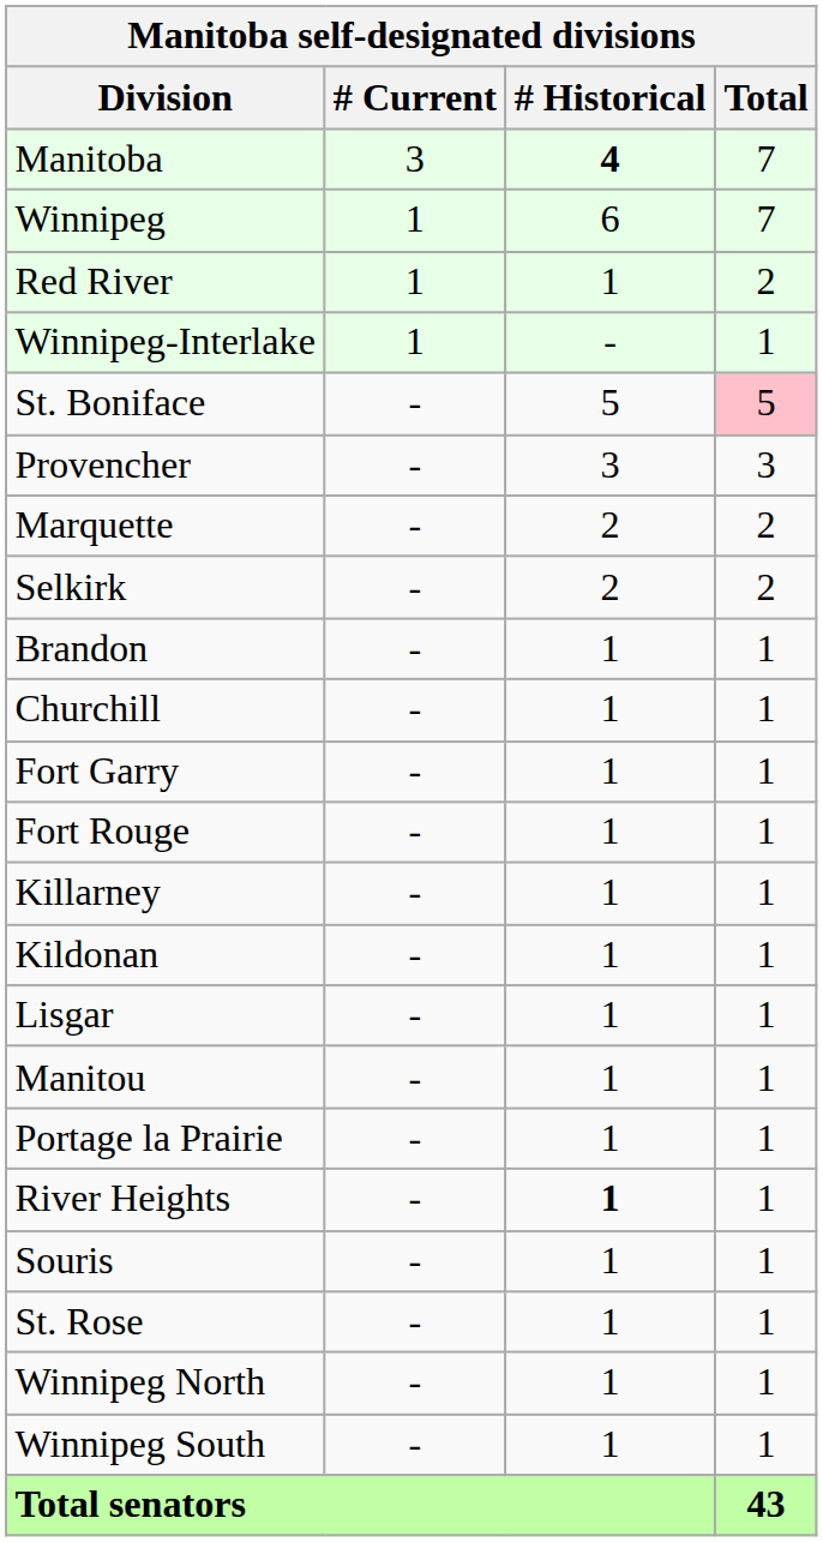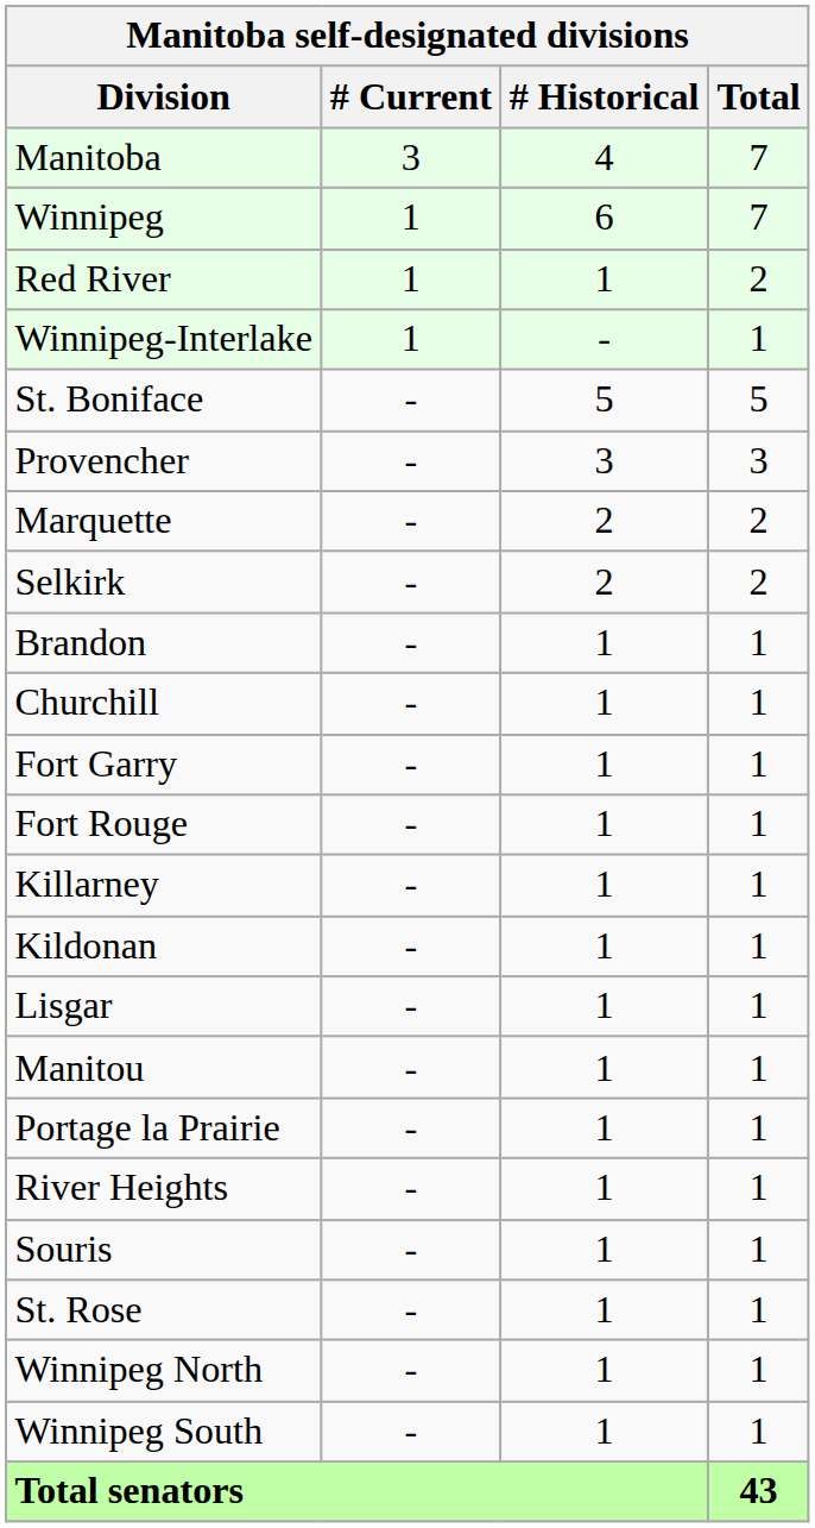Manitoba | # Historical: bold -> normal
St. Boniface | Total: pink background -> no background
River Heights | # Historical: bold -> normal
